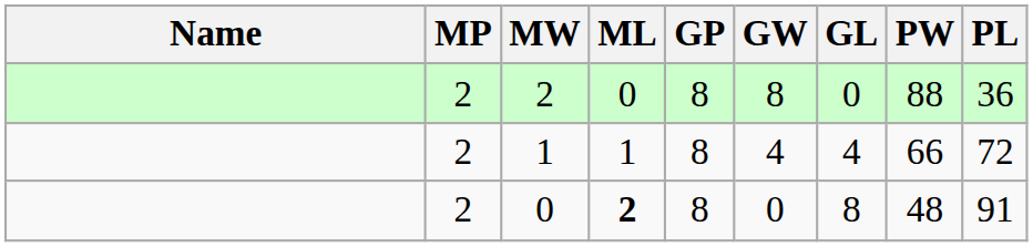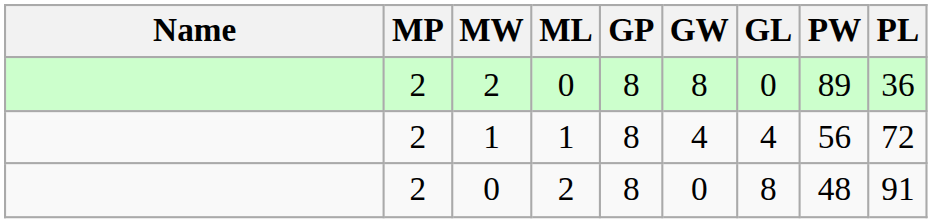row 2 | PW: 88 -> 89
row 3 | PW: 66 -> 56
row 4 | ML: bold -> normal
